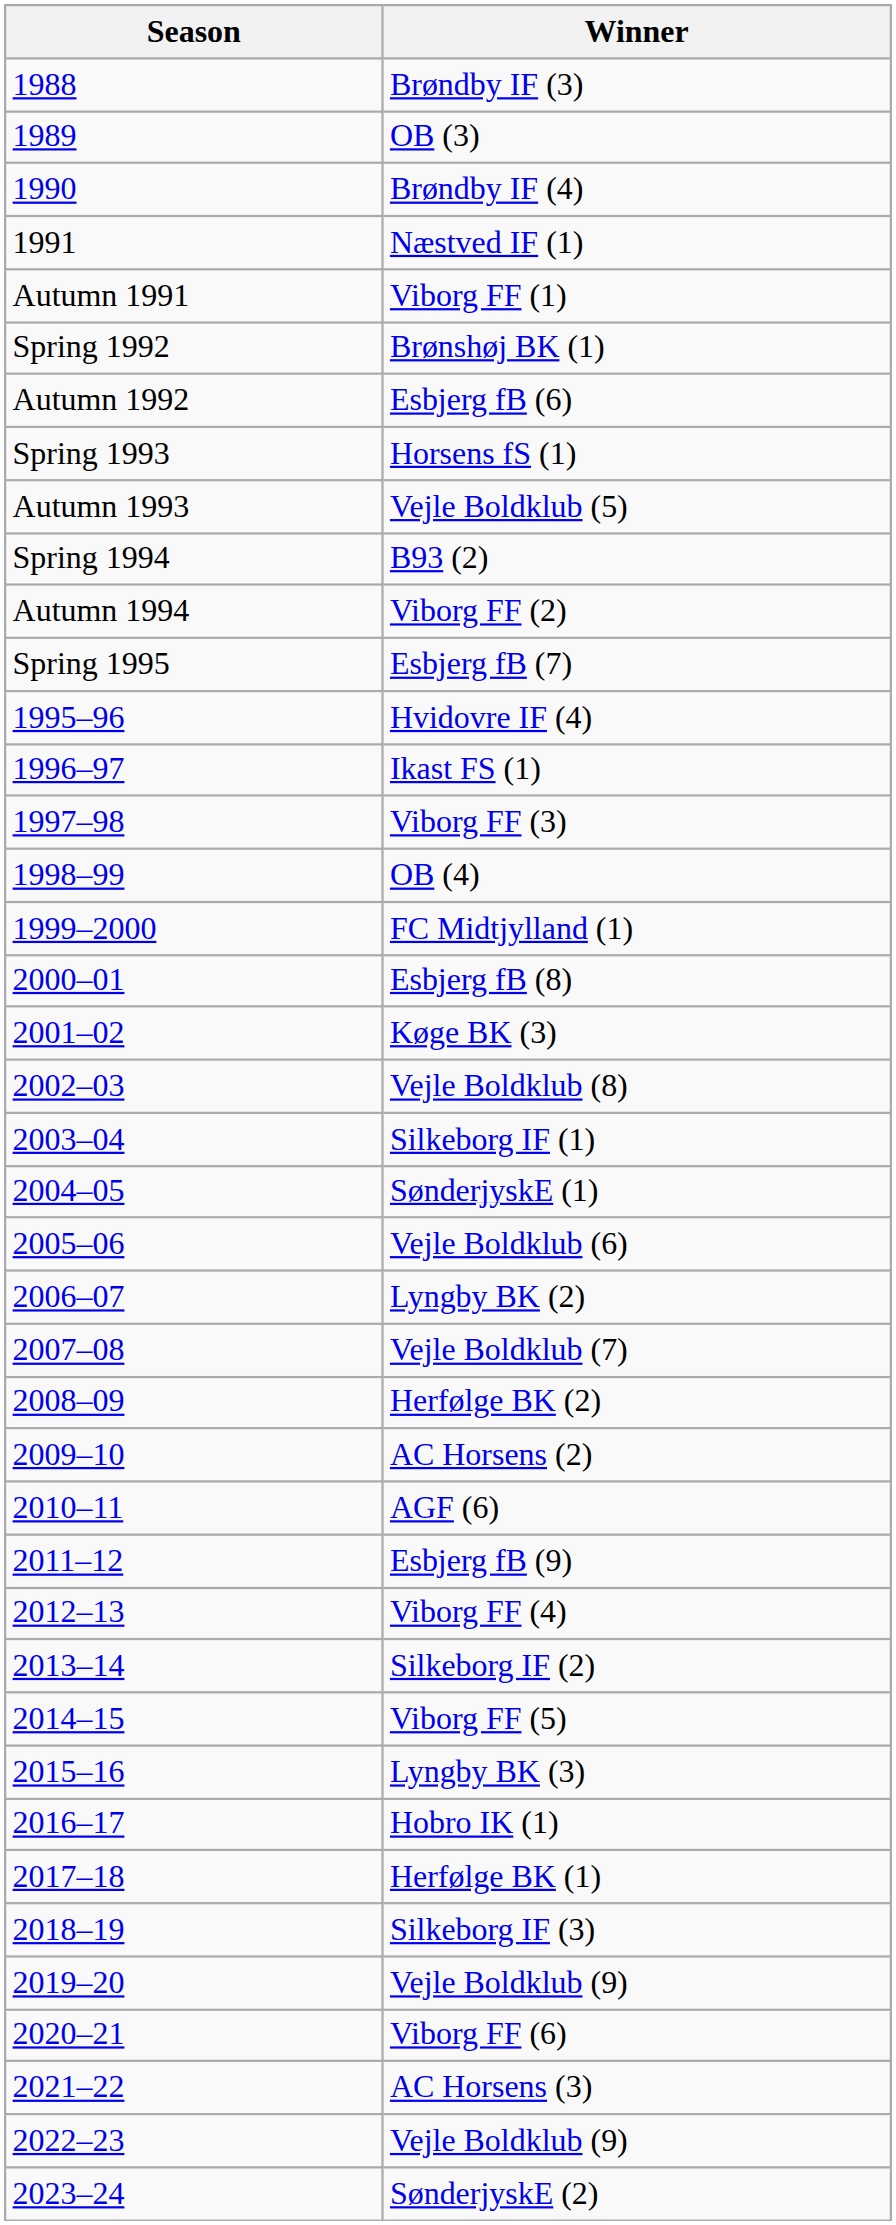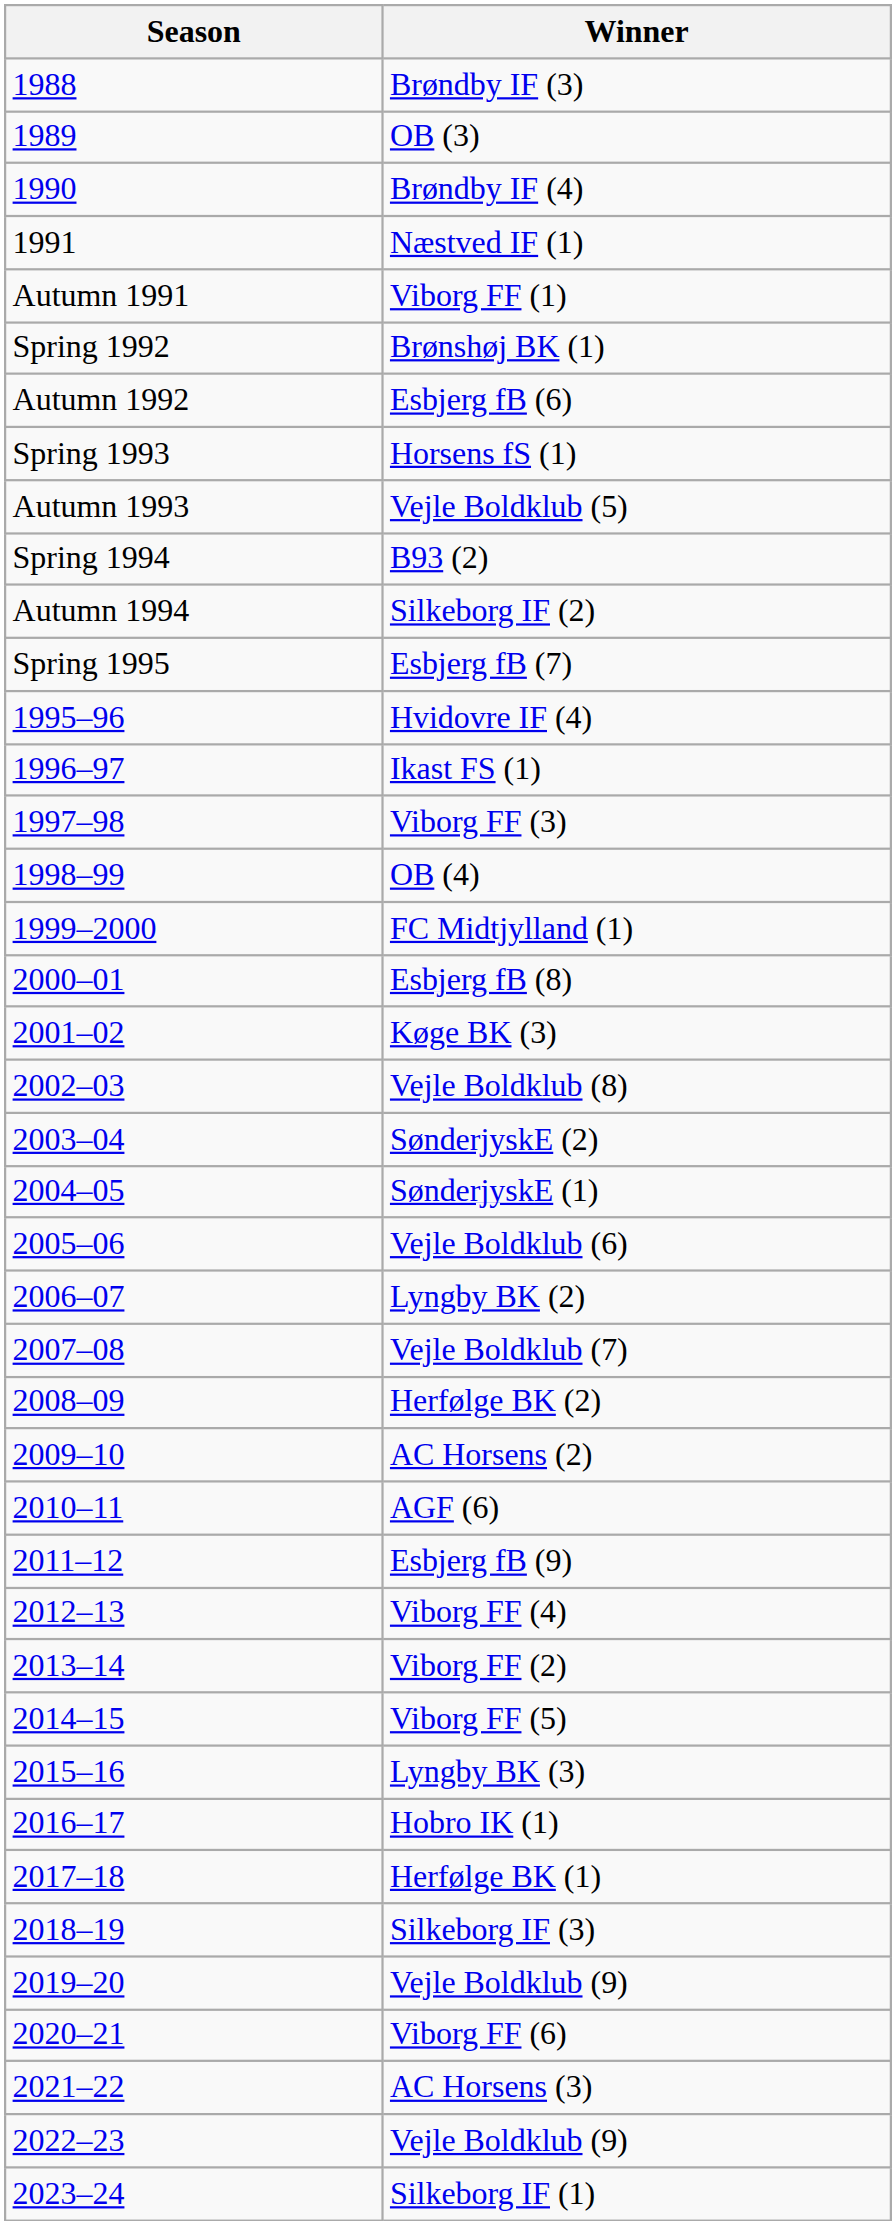row 12 | Winner: Viborg FF (2) -> Silkeborg IF (2)
row 22 | Winner: Silkeborg IF (1) -> SønderjyskE (2)
row 32 | Winner: Silkeborg IF (2) -> Viborg FF (2)
row 42 | Winner: SønderjyskE (2) -> Silkeborg IF (1)
